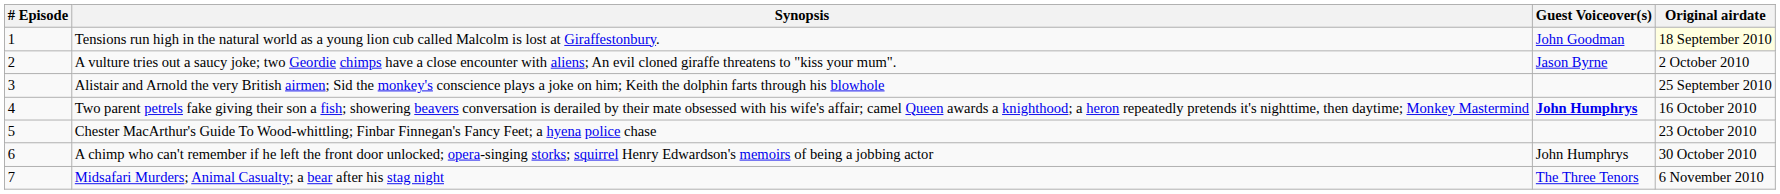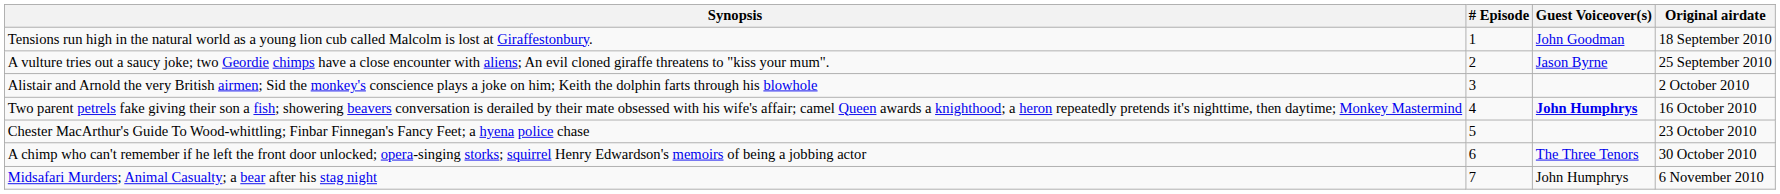columns swapped: # Episode <-> Synopsis
row 2 | Original airdate: lightyellow background -> no background
row 3 | Original airdate: 2 October 2010 -> 25 September 2010
row 4 | Original airdate: 25 September 2010 -> 2 October 2010
row 7 | Guest Voiceover(s): John Humphrys -> The Three Tenors
row 8 | Guest Voiceover(s): The Three Tenors -> John Humphrys
